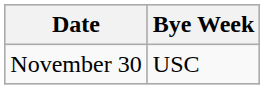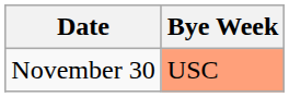November 30 | Bye Week: no background -> lightsalmon background
